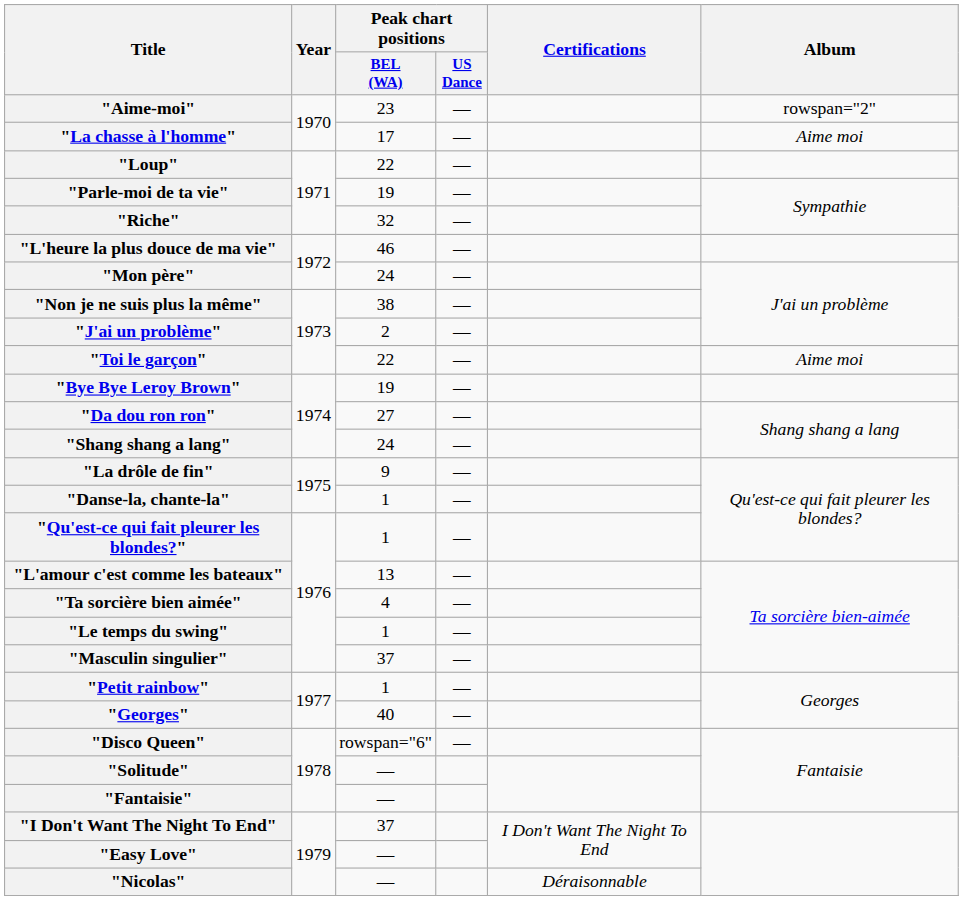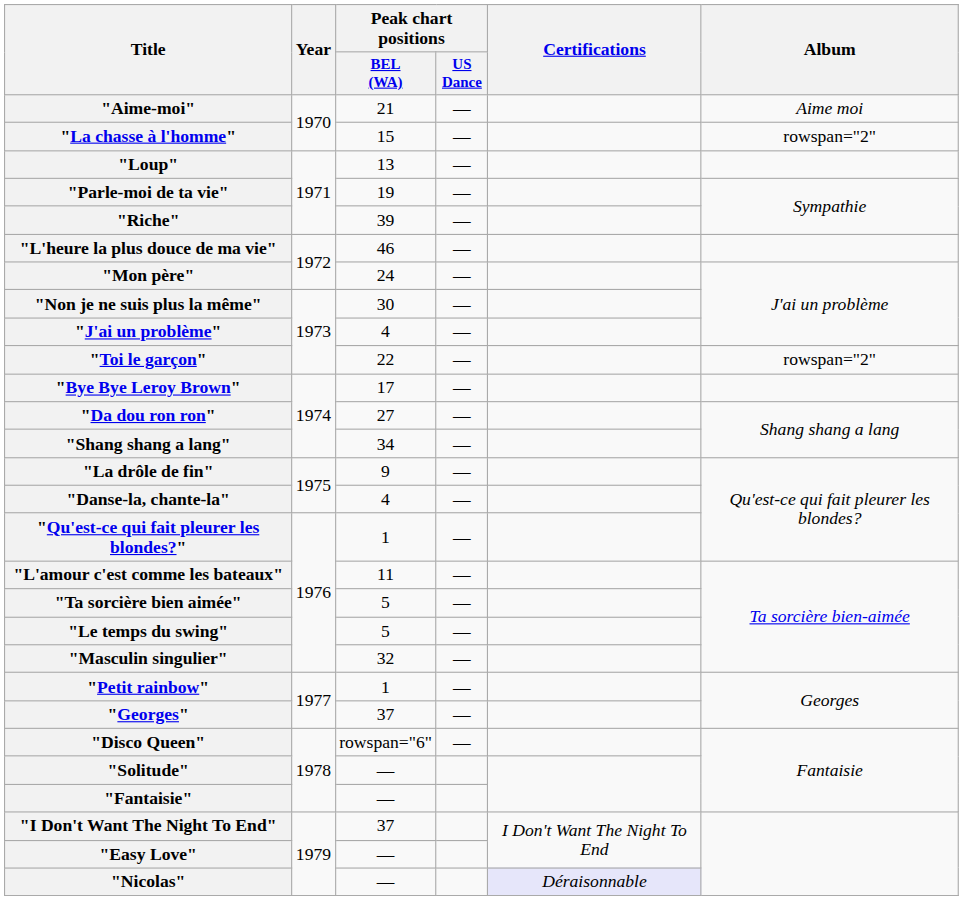"Aime-moi" | Peak chart positions / BEL (WA): 23 -> 21
"Aime-moi" | Album: rowspan="2" -> Aime moi
"La chasse à l'homme" | Peak chart positions / BEL (WA): 17 -> 15
"La chasse à l'homme" | Album: Aime moi -> rowspan="2"
"Loup" | Peak chart positions / BEL (WA): 22 -> 13
"Riche" | Peak chart positions / BEL (WA): 32 -> 39
"Non je ne suis plus la même" | Peak chart positions / BEL (WA): 38 -> 30
"J'ai un problème" | Peak chart positions / BEL (WA): 2 -> 4
"Toi le garçon" | Album: Aime moi -> rowspan="2"
"Bye Bye Leroy Brown" | Peak chart positions / BEL (WA): 19 -> 17
"Shang shang a lang" | Peak chart positions / BEL (WA): 24 -> 34
"Danse-la, chante-la" | Peak chart positions / BEL (WA): 1 -> 4
"L'amour c'est comme les bateaux" | Peak chart positions / BEL (WA): 13 -> 11
"Ta sorcière bien aimée" | Peak chart positions / BEL (WA): 4 -> 5
"Le temps du swing" | Peak chart positions / BEL (WA): 1 -> 5
"Masculin singulier" | Peak chart positions / BEL (WA): 37 -> 32
"Georges" | Peak chart positions / BEL (WA): 40 -> 37
"Nicolas" | Certifications: no background -> lavender background
